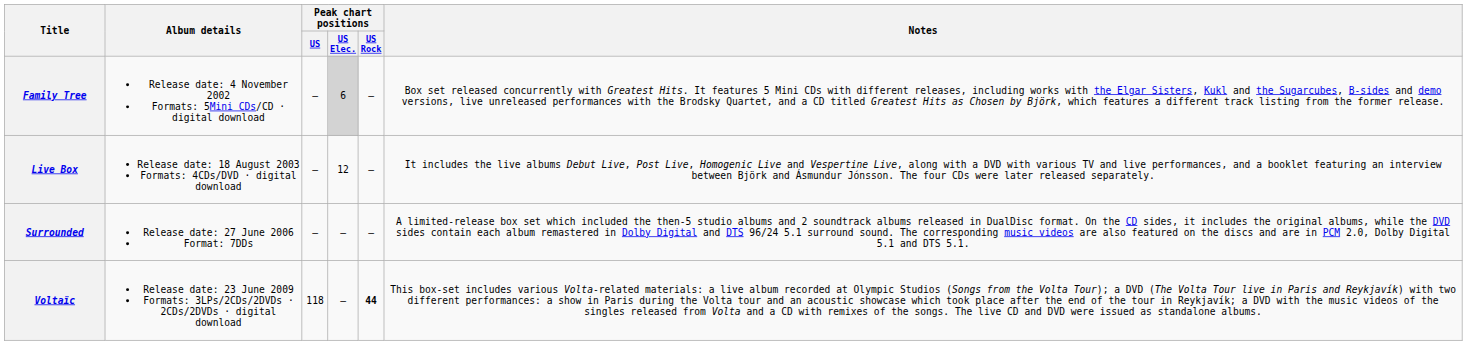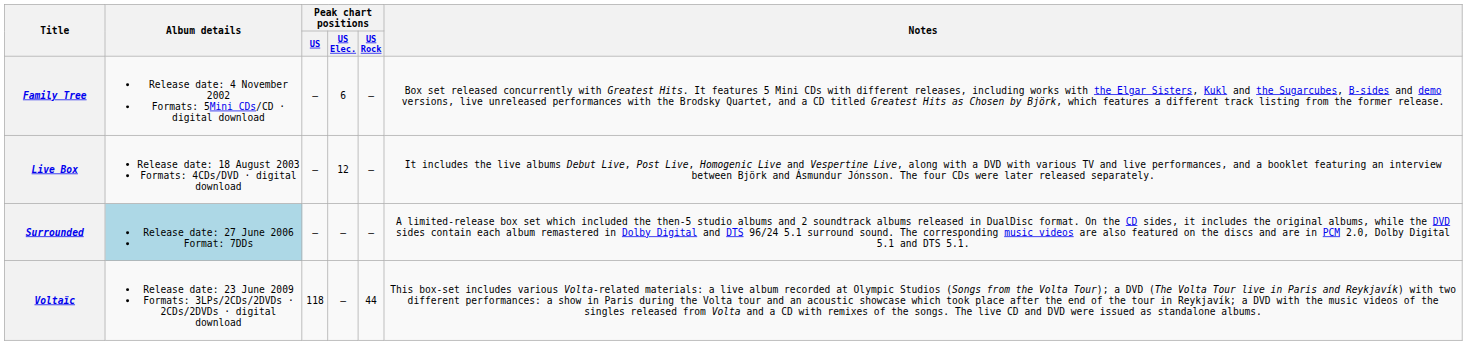Family Tree | Peak chart positions / US Elec.: lightgrey background -> no background
Surrounded | Album details: no background -> lightblue background
Voltaïc | Peak chart positions / US Rock: bold -> normal
